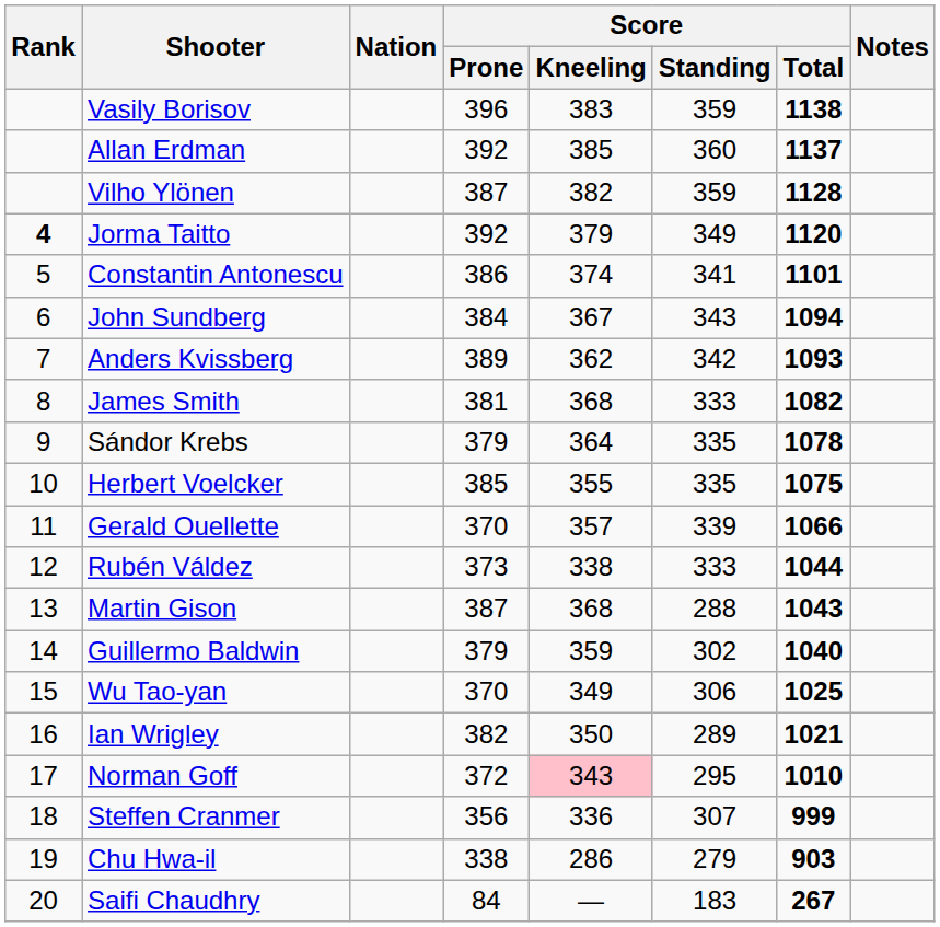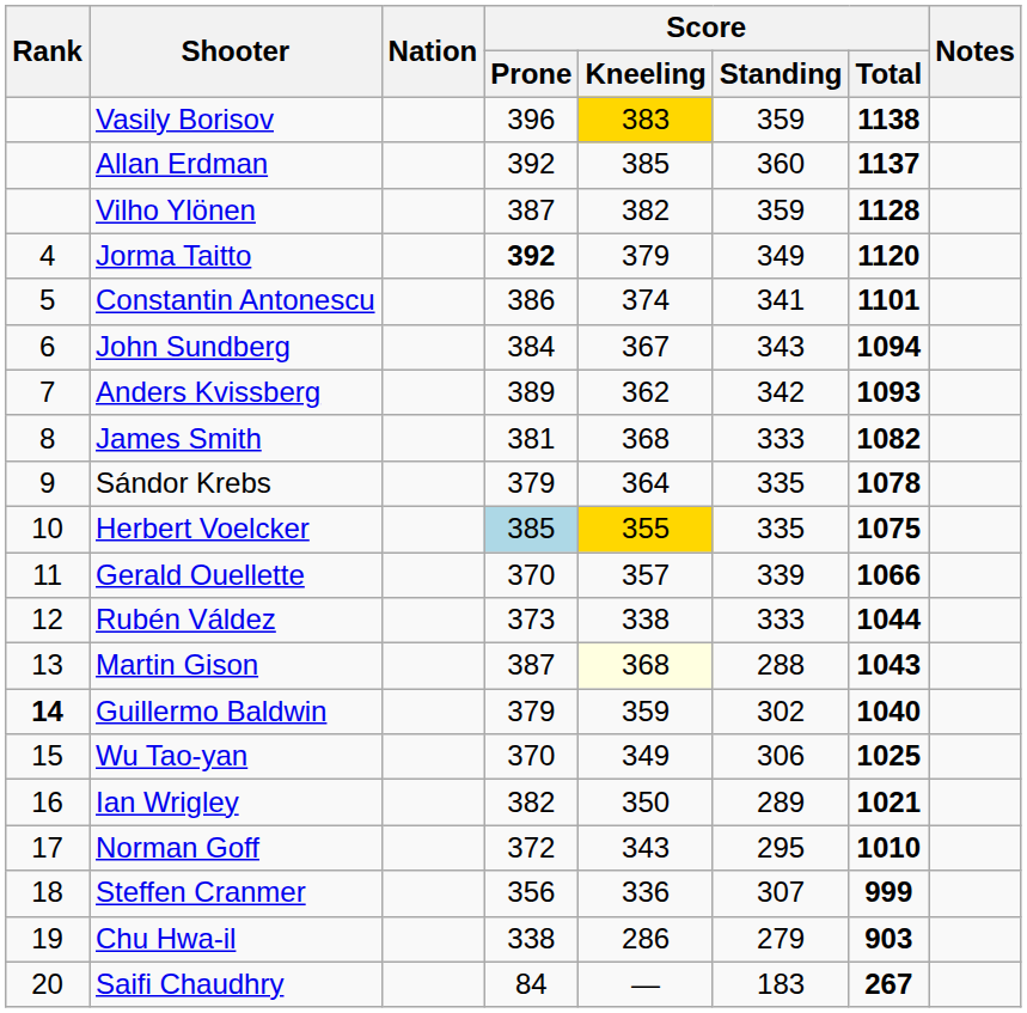Vasily Borisov | Score / Kneeling: no background -> gold background
Jorma Taitto | Rank: bold -> normal
Jorma Taitto | Score / Prone: normal -> bold
Herbert Voelcker | Score / Prone: no background -> lightblue background
Herbert Voelcker | Score / Kneeling: no background -> gold background
Martin Gison | Score / Kneeling: no background -> lightyellow background
Guillermo Baldwin | Rank: normal -> bold
Norman Goff | Score / Kneeling: pink background -> no background
